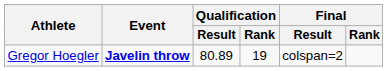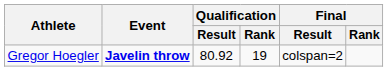Gregor Hoegler | Qualification / Result: 80.89 -> 80.92
